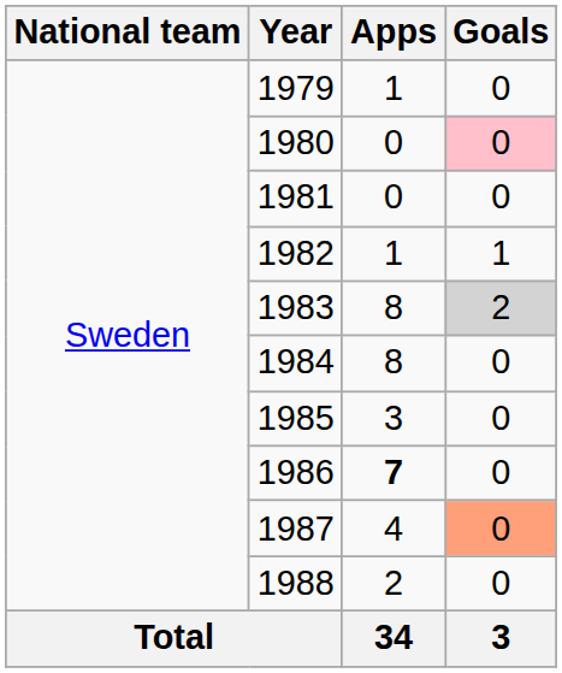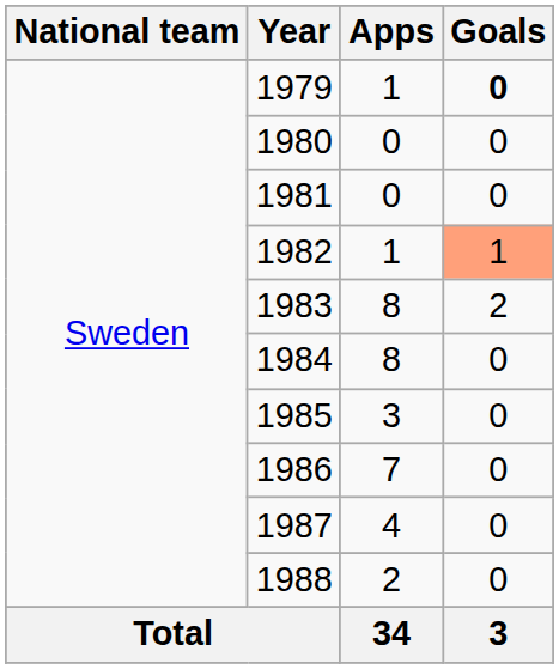1979 | Goals: normal -> bold
1980 | Goals: pink background -> no background
1982 | Goals: no background -> lightsalmon background
1983 | Goals: lightgrey background -> no background
1986 | Apps: bold -> normal
1987 | Goals: lightsalmon background -> no background
